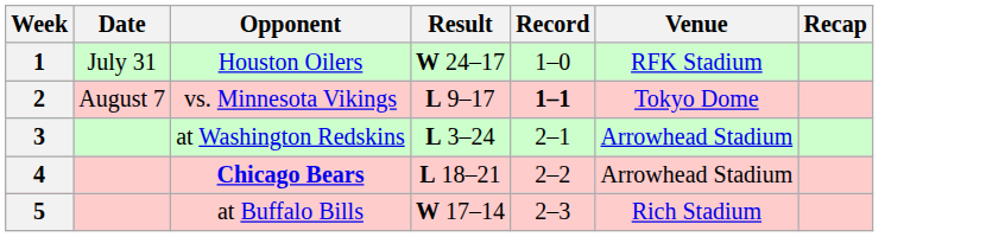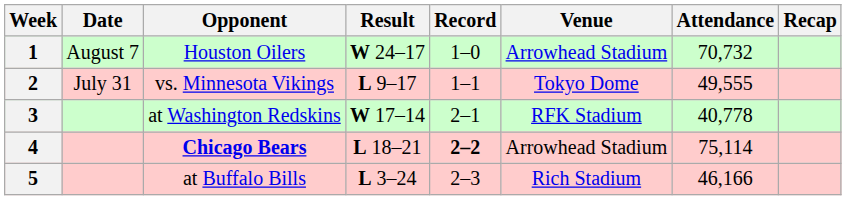+ column: Attendance | 70,732 | 49,555 | 40,778 | 75,114 | 46,166
1 | Date: July 31 -> August 7
1 | Venue: RFK Stadium -> Arrowhead Stadium
2 | Date: August 7 -> July 31
2 | Record: bold -> normal
3 | Result: L 3–24 -> W 17–14
3 | Venue: Arrowhead Stadium -> RFK Stadium
4 | Record: normal -> bold
5 | Result: W 17–14 -> L 3–24
